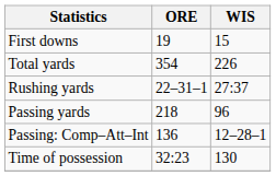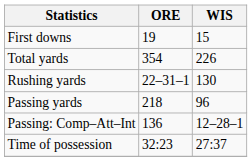Rushing yards | WIS: 27:37 -> 130
Time of possession | WIS: 130 -> 27:37
